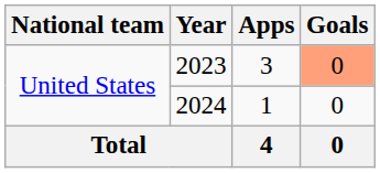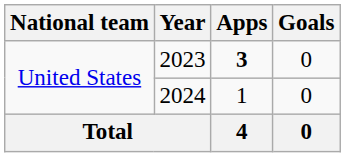2023 | Apps: normal -> bold
2023 | Goals: lightsalmon background -> no background
